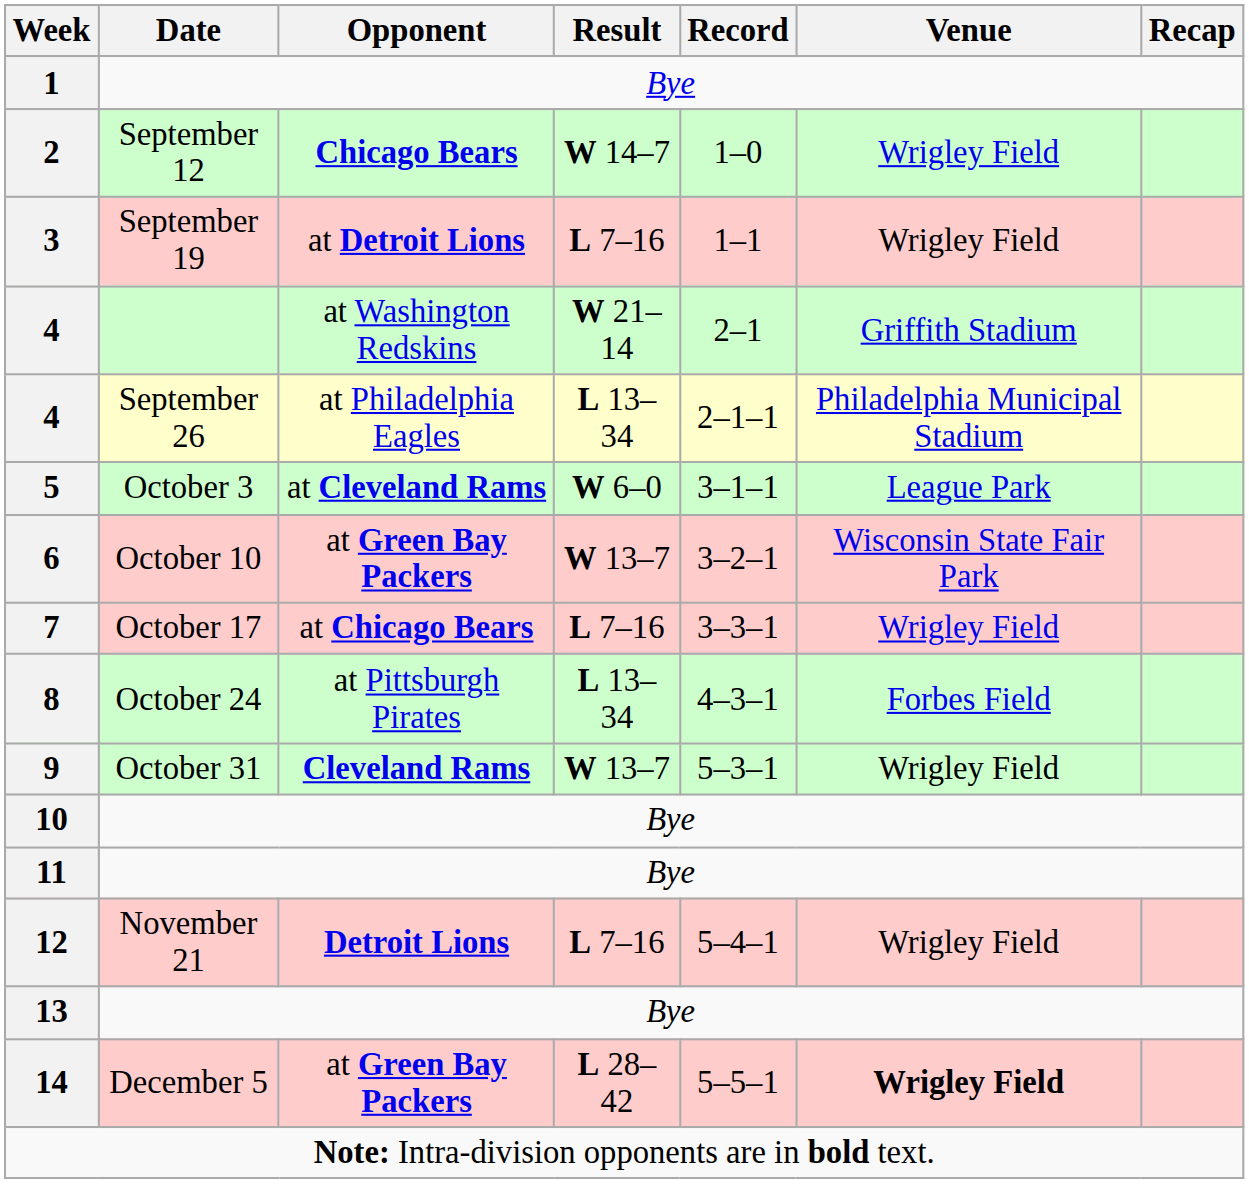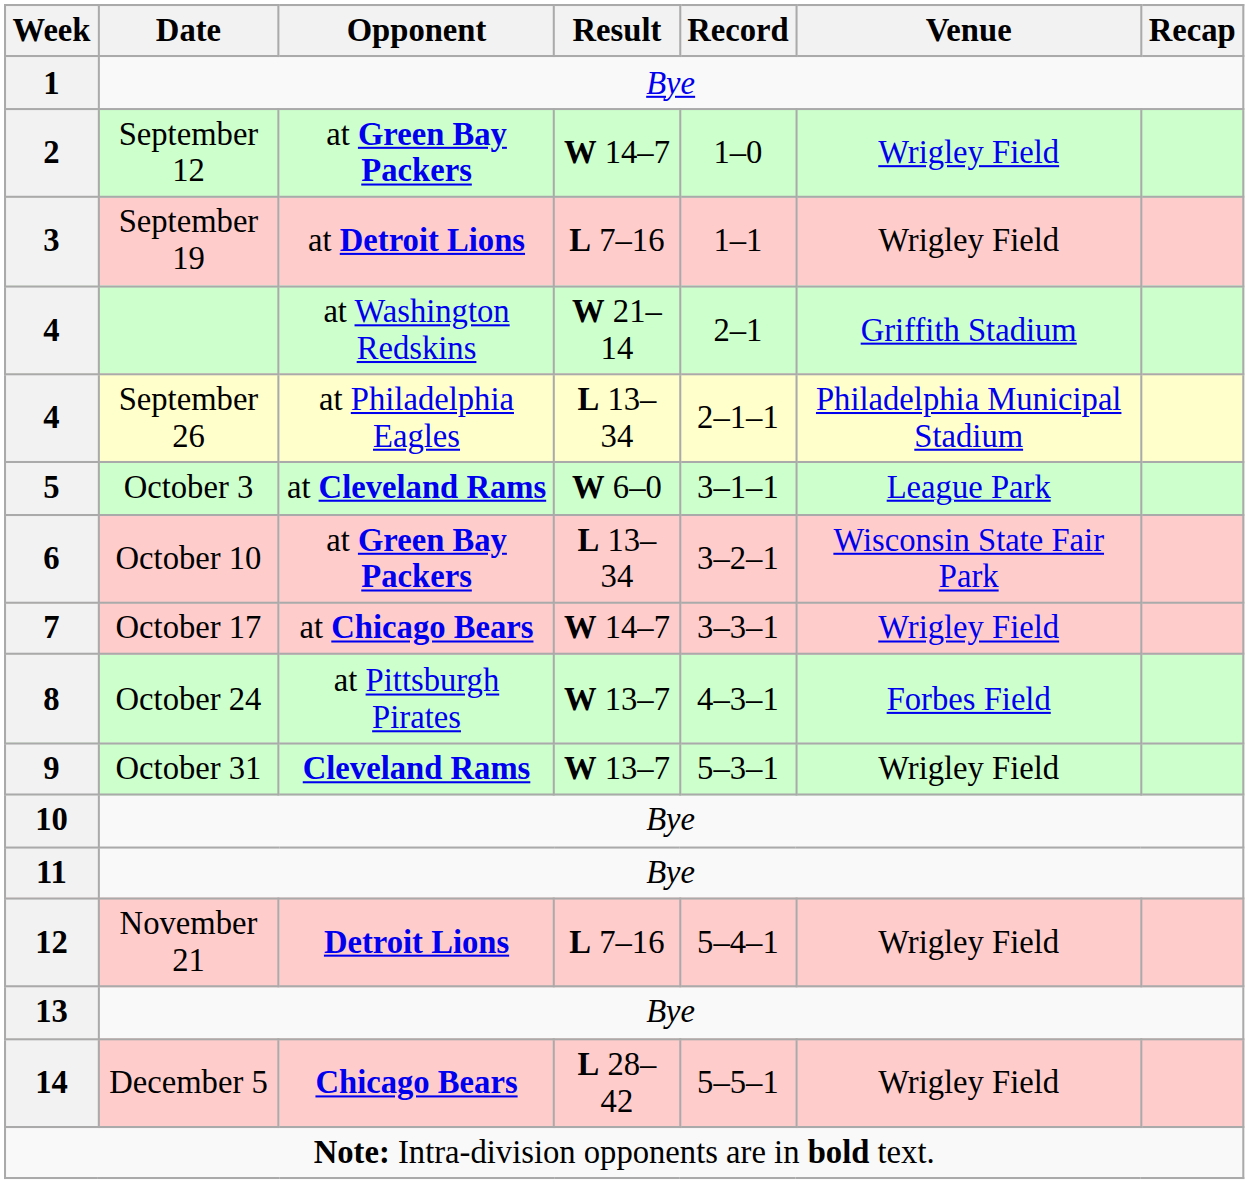2 | Opponent: Chicago Bears -> at Green Bay Packers
6 | Result: W 13–7 -> L 13–34
7 | Result: L 7–16 -> W 14–7
8 | Result: L 13–34 -> W 13–7
14 | Opponent: at Green Bay Packers -> Chicago Bears
14 | Venue: bold -> normal
